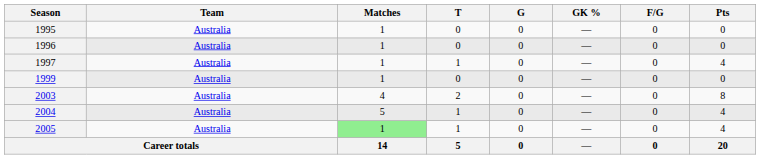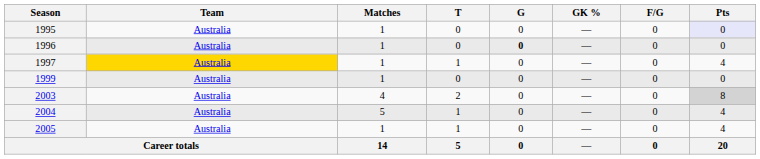1995 | Pts: no background -> lavender background
1996 | G: normal -> bold
1997 | Team: no background -> gold background
2003 | Pts: no background -> lightgrey background
2005 | Matches: lightgreen background -> no background
